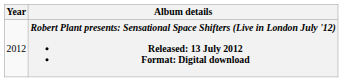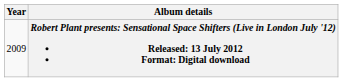row 2 | Year: 2012 -> 2009
